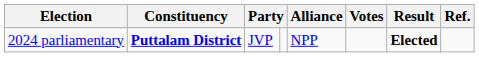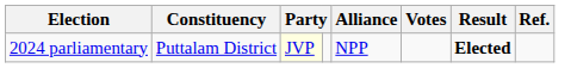2024 parliamentary | Constituency: bold -> normal
2024 parliamentary | column 3: no background -> lightyellow background
